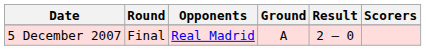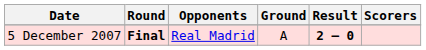5 December 2007 | Round: normal -> bold
5 December 2007 | Result: normal -> bold
